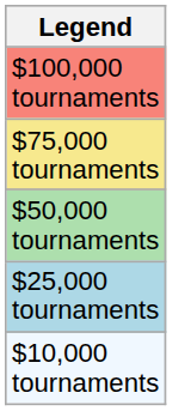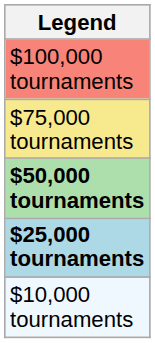row 4 | column 1: normal -> bold
row 5 | column 1: normal -> bold
